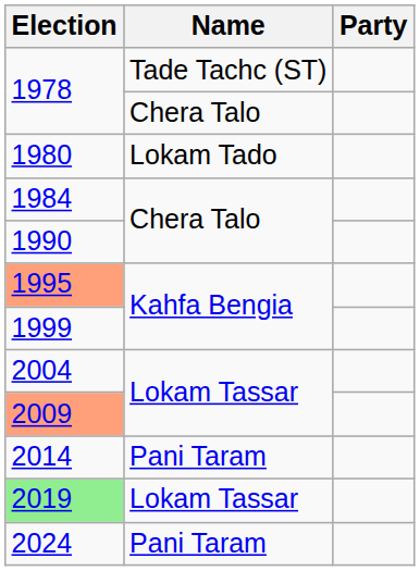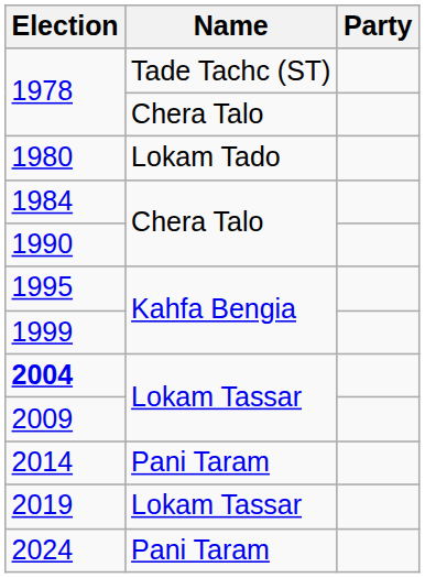1995 | Election: lightsalmon background -> no background
2004 | Election: normal -> bold
2009 | Election: lightsalmon background -> no background
2019 | Election: lightgreen background -> no background
